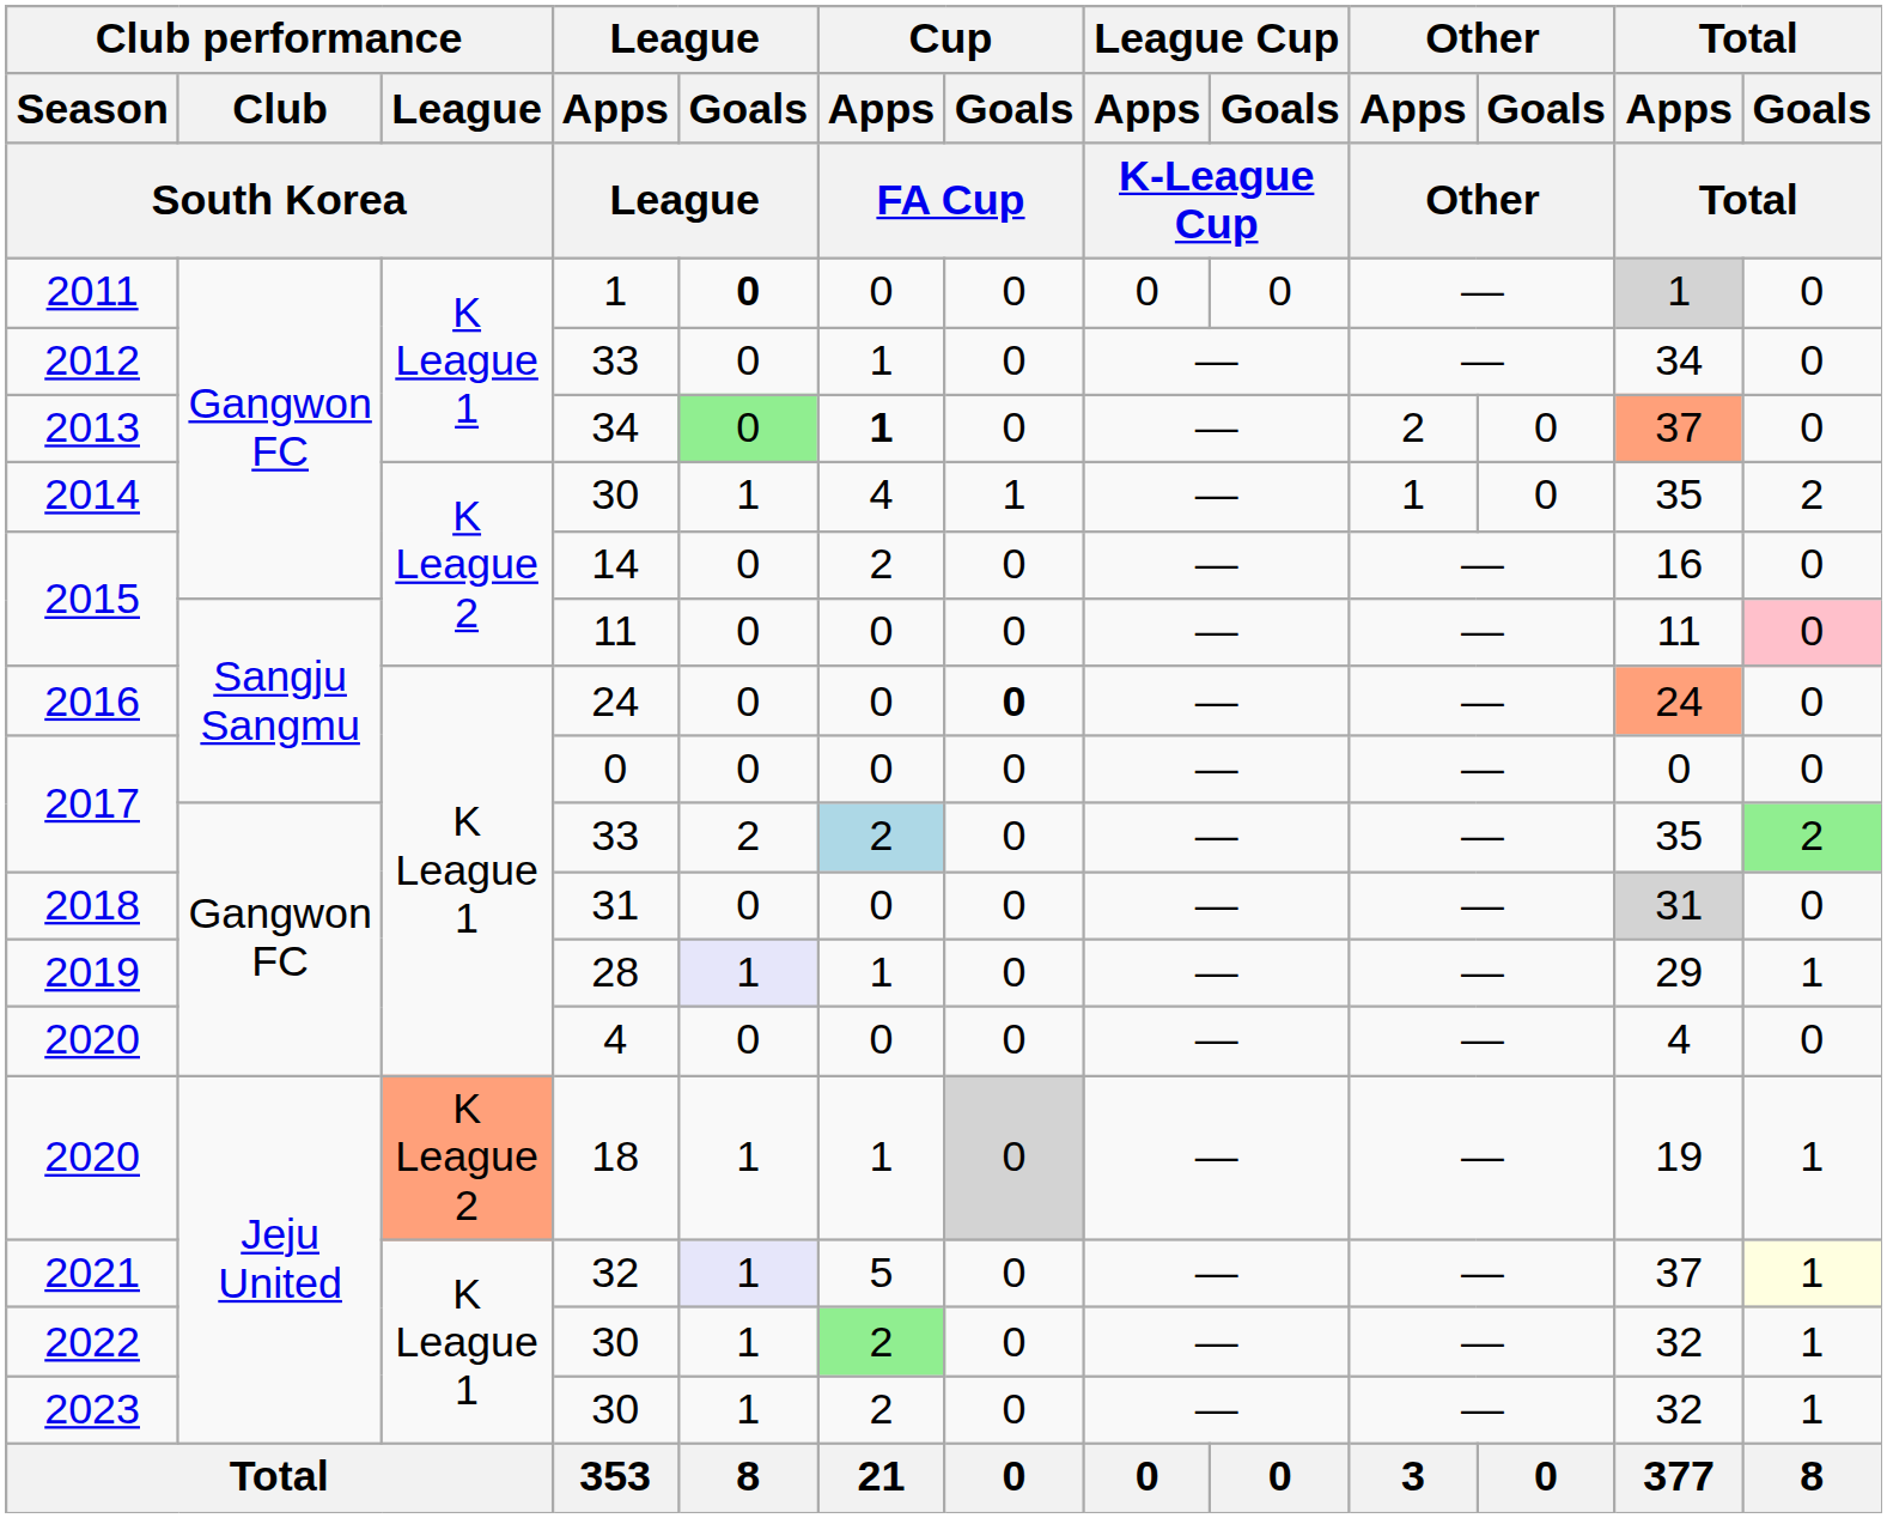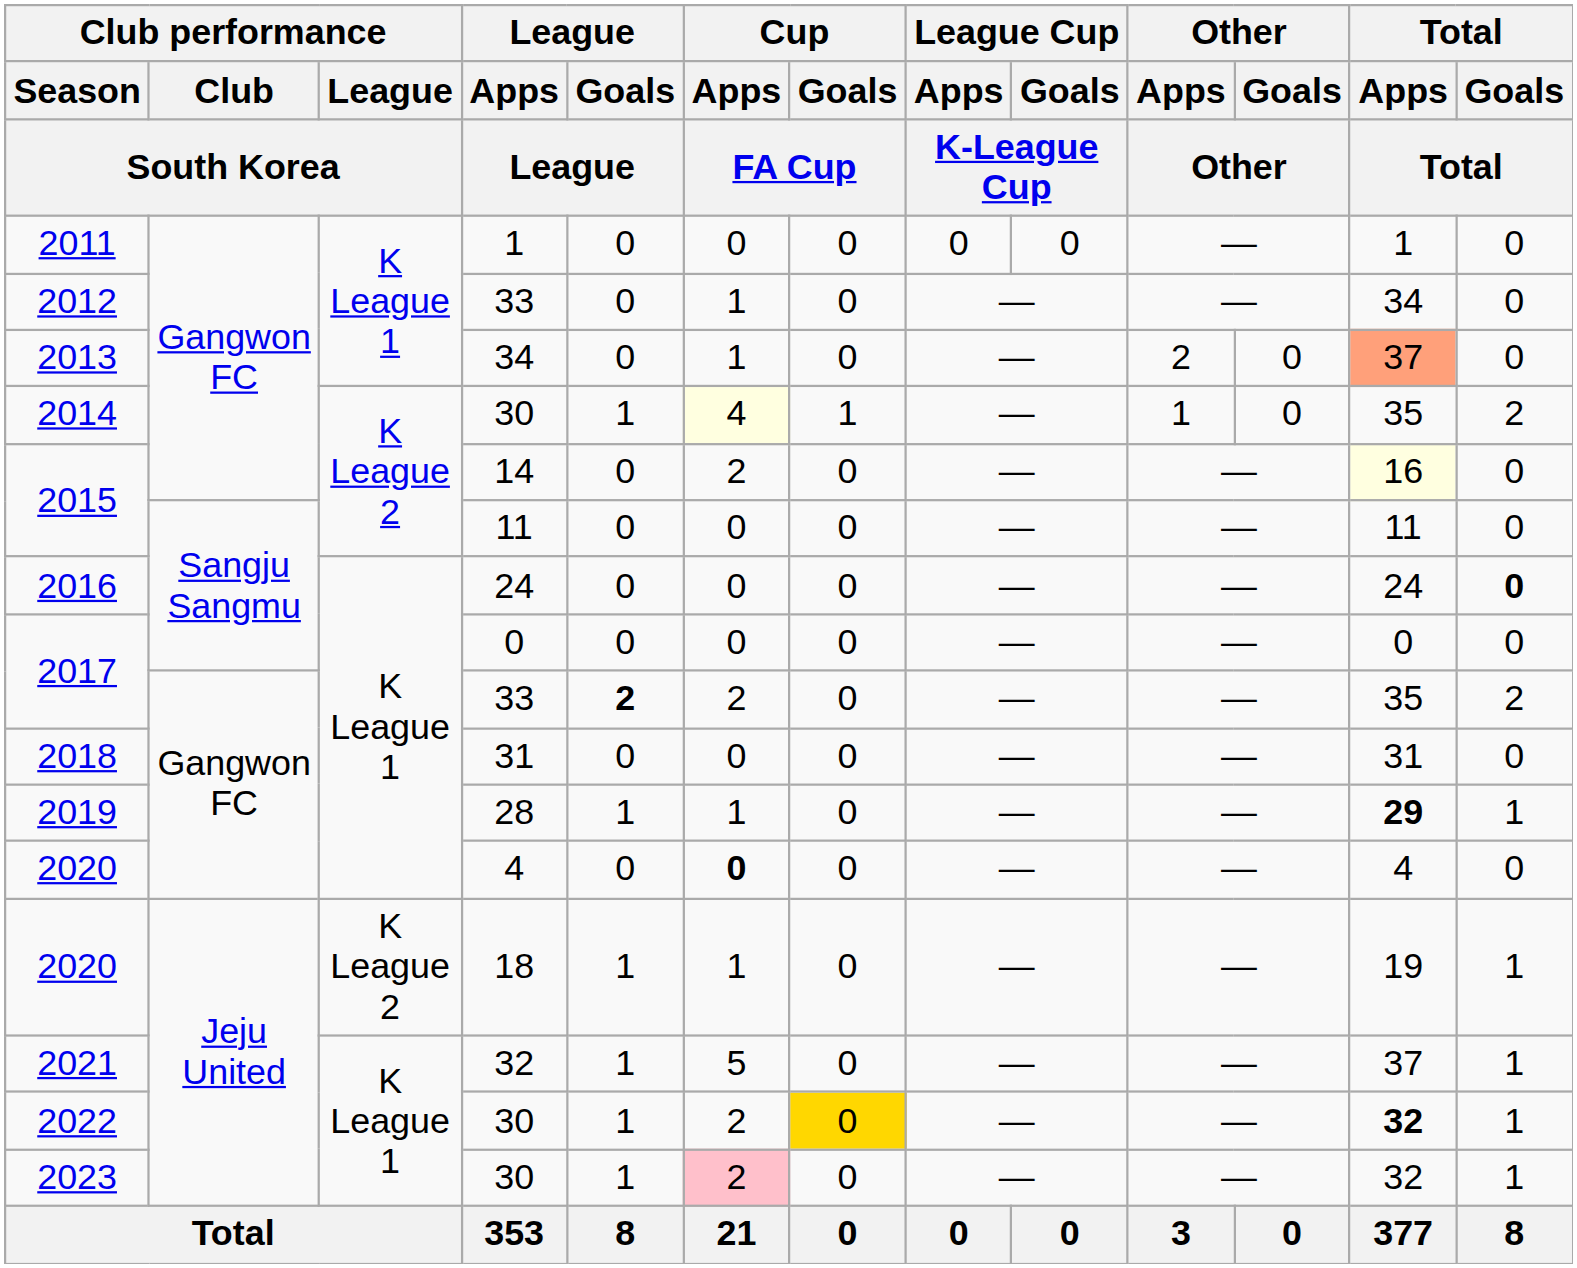2011 | League / Goals / League: bold -> normal
2011 | Total / Apps / Total: lightgrey background -> no background
2013 | League / Goals / League: lightgreen background -> no background
2013 | Cup / Apps / FA Cup: bold -> normal
2014 | Cup / Apps / FA Cup: no background -> lightyellow background
2015 / 14 | Total / Apps / Total: no background -> lightyellow background
2015 / 11 | Total / Goals / Total: pink background -> no background
2016 | Cup / Goals / FA Cup: bold -> normal
2016 | Total / Apps / Total: lightsalmon background -> no background
2016 | Total / Goals / Total: normal -> bold
2017 / 33 | League / Goals / League: normal -> bold
2017 / 33 | Cup / Apps / FA Cup: lightblue background -> no background
2017 / 33 | Total / Goals / Total: lightgreen background -> no background
2018 | Total / Apps / Total: lightgrey background -> no background
2019 | League / Goals / League: lavender background -> no background
2019 | Total / Apps / Total: normal -> bold
2020 / 4 | Cup / Apps / FA Cup: normal -> bold
2020 / 18 | Club performance / League / South Korea: lightsalmon background -> no background
2020 / 18 | Cup / Goals / FA Cup: lightgrey background -> no background
2021 | League / Goals / League: lavender background -> no background
2021 | Total / Goals / Total: lightyellow background -> no background
2022 | Cup / Apps / FA Cup: lightgreen background -> no background
2022 | Cup / Goals / FA Cup: no background -> gold background
2022 | Total / Apps / Total: normal -> bold
2023 | Cup / Apps / FA Cup: no background -> pink background
